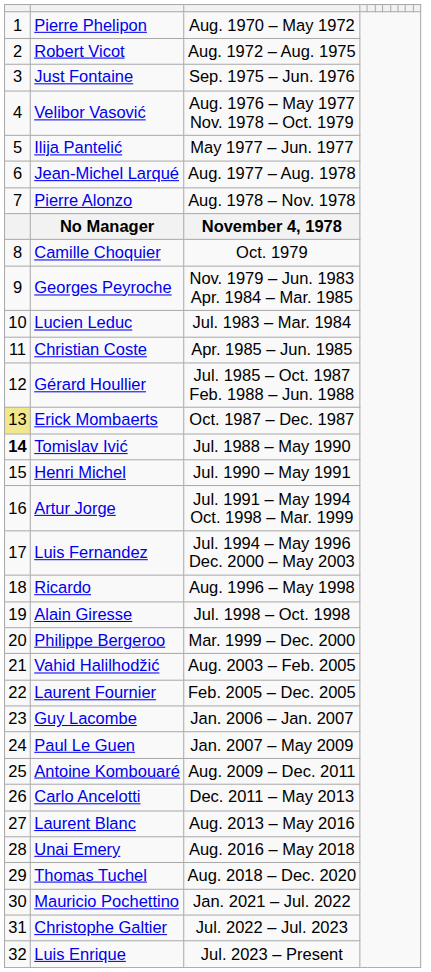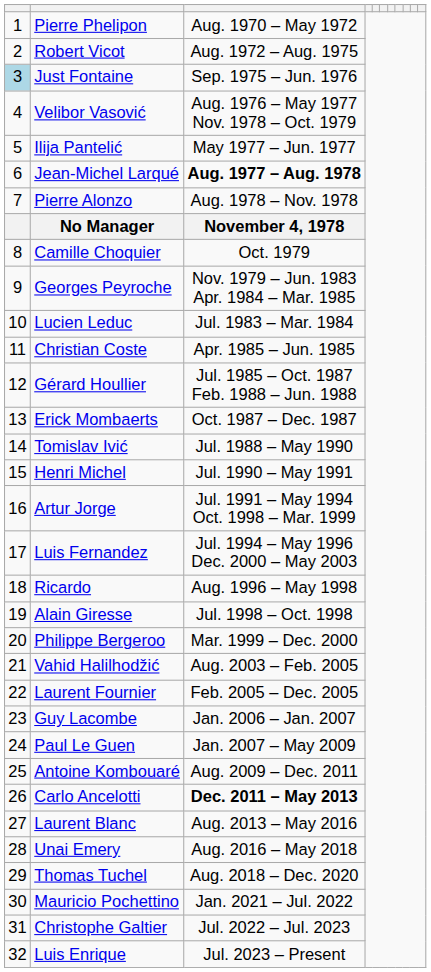Just Fontaine | column 1: no background -> lightblue background
Jean-Michel Larqué | column 3: normal -> bold
Erick Mombaerts | column 1: khaki background -> no background
Tomislav Ivić | column 1: bold -> normal
Carlo Ancelotti | column 3: normal -> bold
